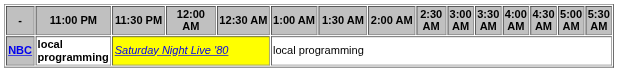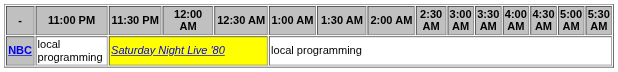NBC | 11:00 PM: bold -> normal
